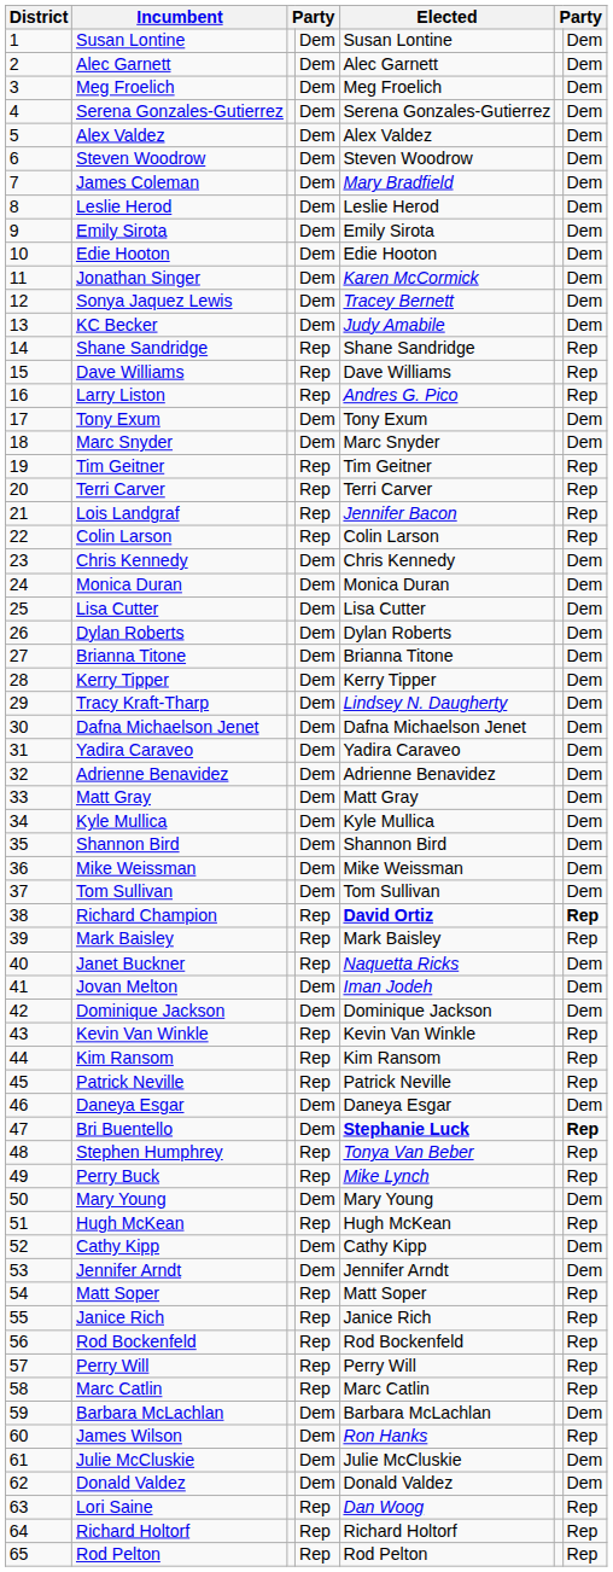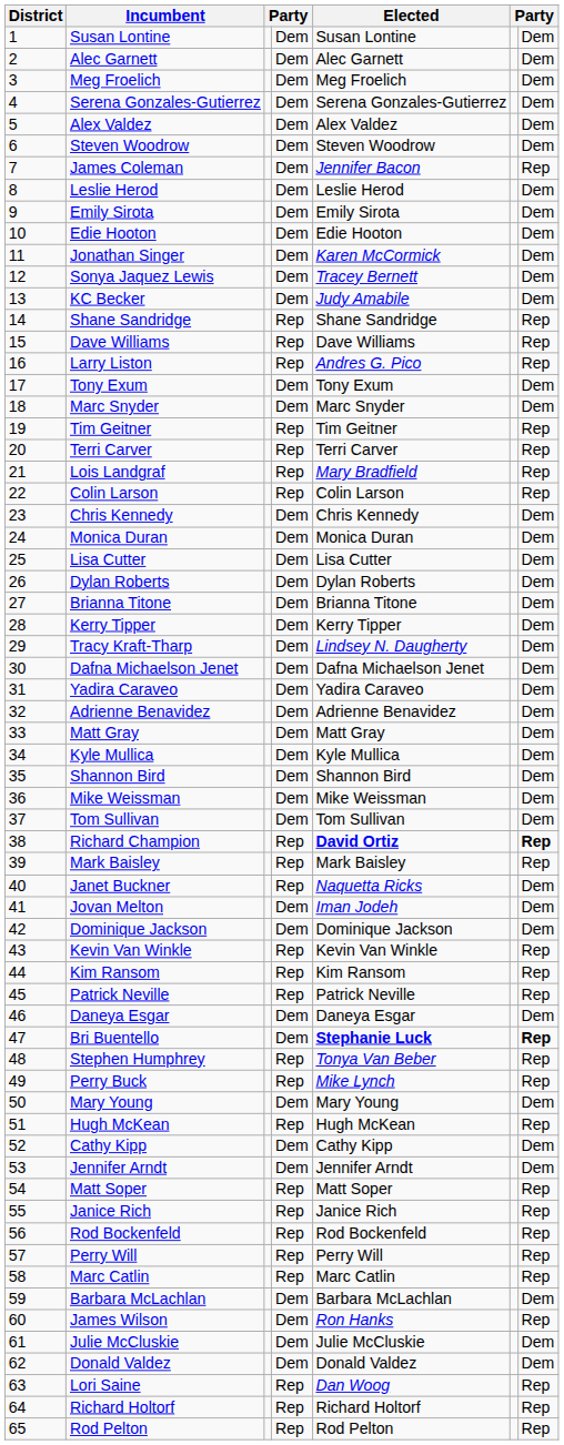James Coleman | Elected: Mary Bradfield -> Jennifer Bacon
James Coleman | column 7: Dem -> Rep
Lois Landgraf | Elected: Jennifer Bacon -> Mary Bradfield
